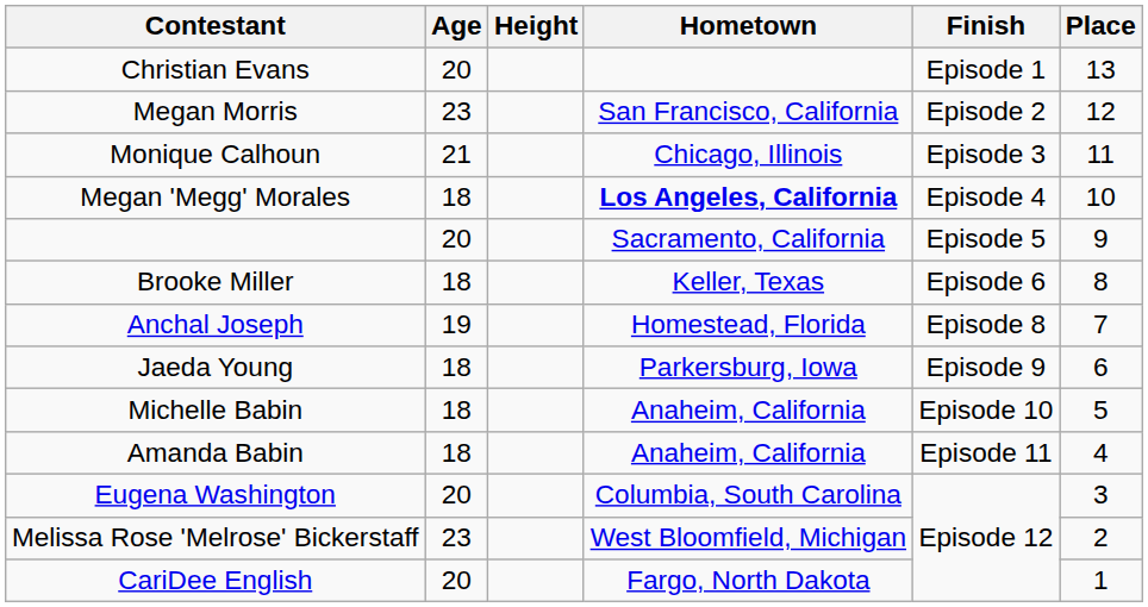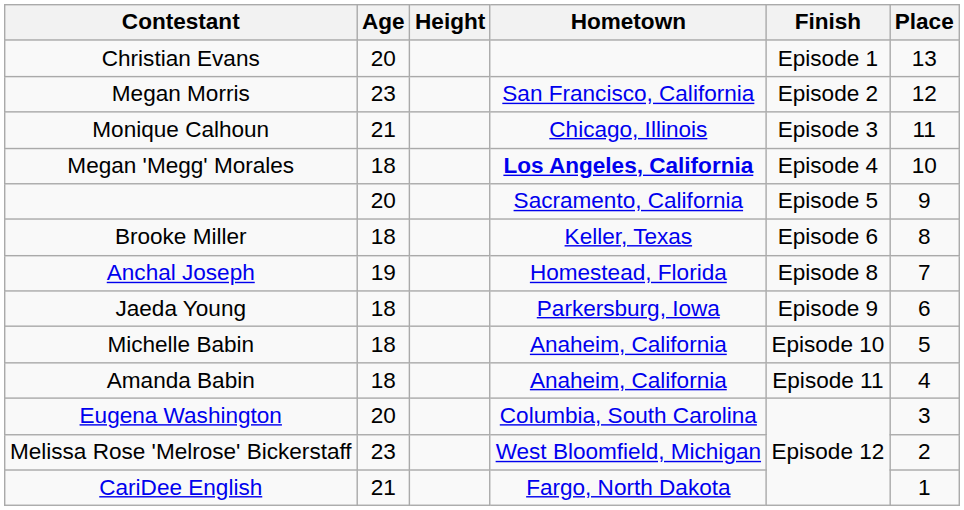CariDee English | Age: 20 -> 21
